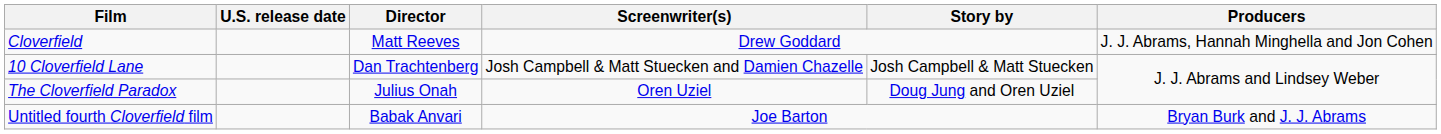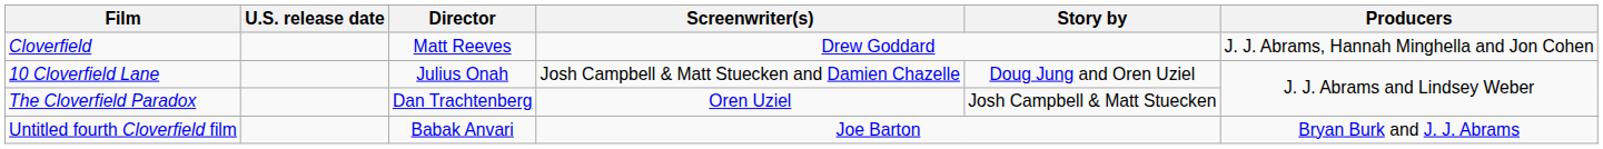10 Cloverfield Lane | Director: Dan Trachtenberg -> Julius Onah
10 Cloverfield Lane | Story by: Josh Campbell & Matt Stuecken -> Doug Jung and Oren Uziel
The Cloverfield Paradox | Director: Julius Onah -> Dan Trachtenberg
The Cloverfield Paradox | Story by: Doug Jung and Oren Uziel -> Josh Campbell & Matt Stuecken
